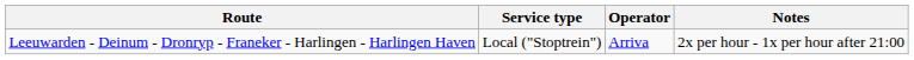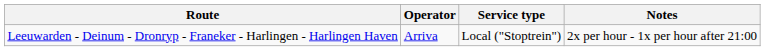columns swapped: Service type <-> Operator
